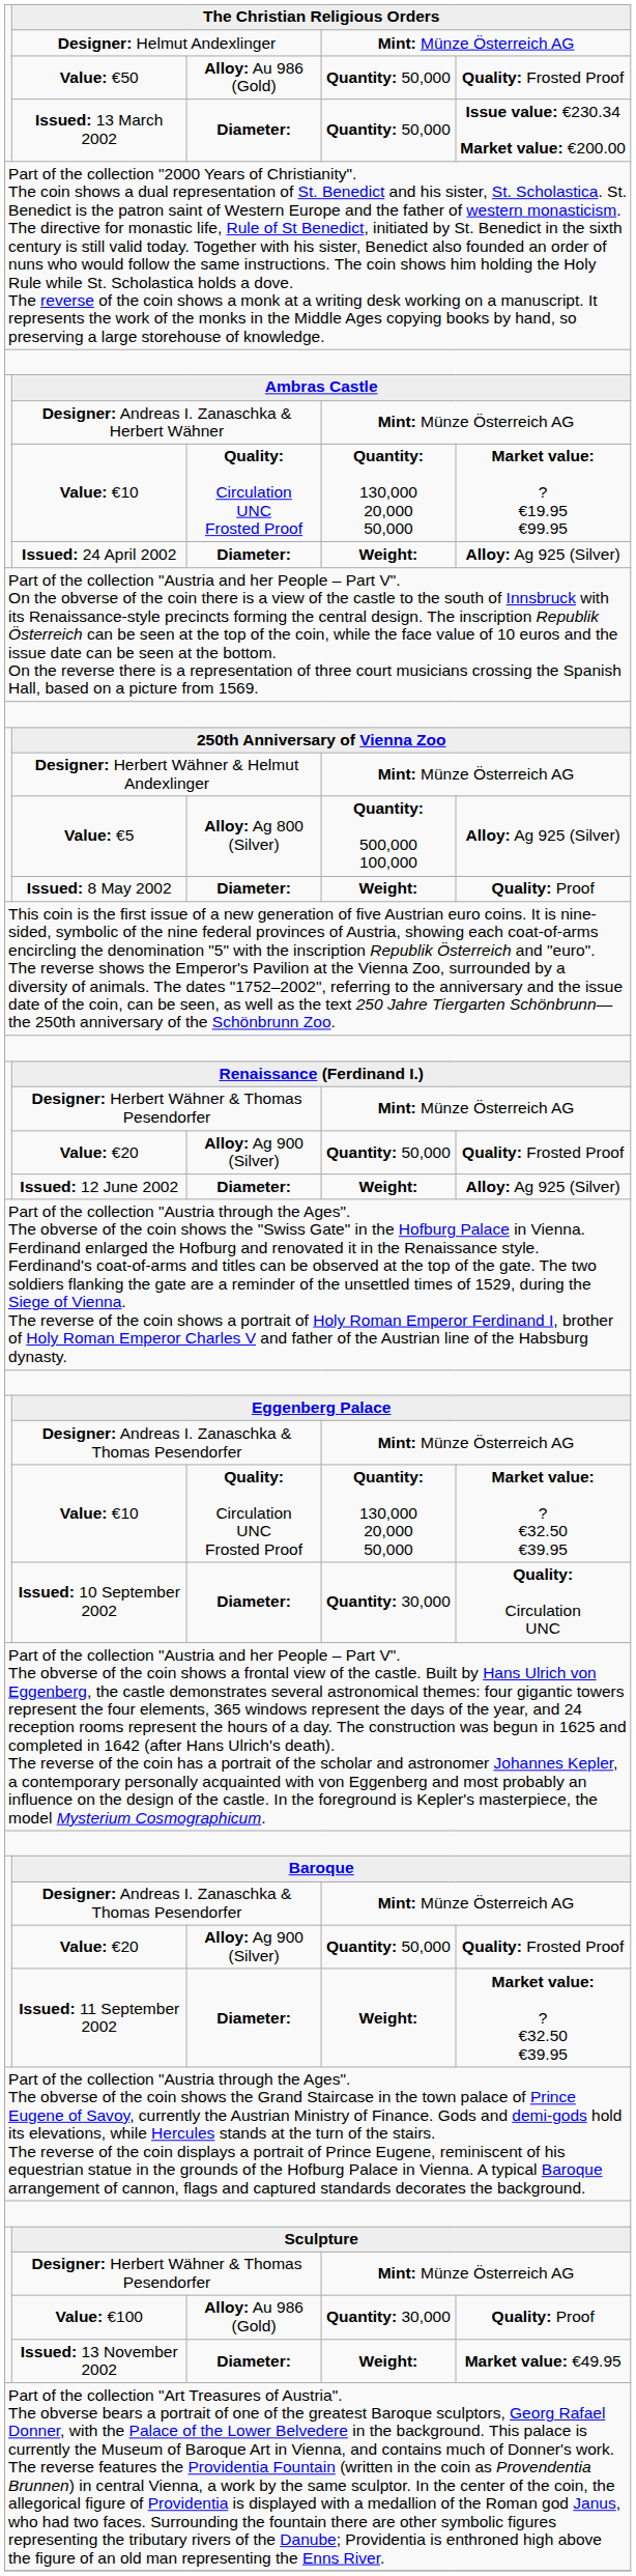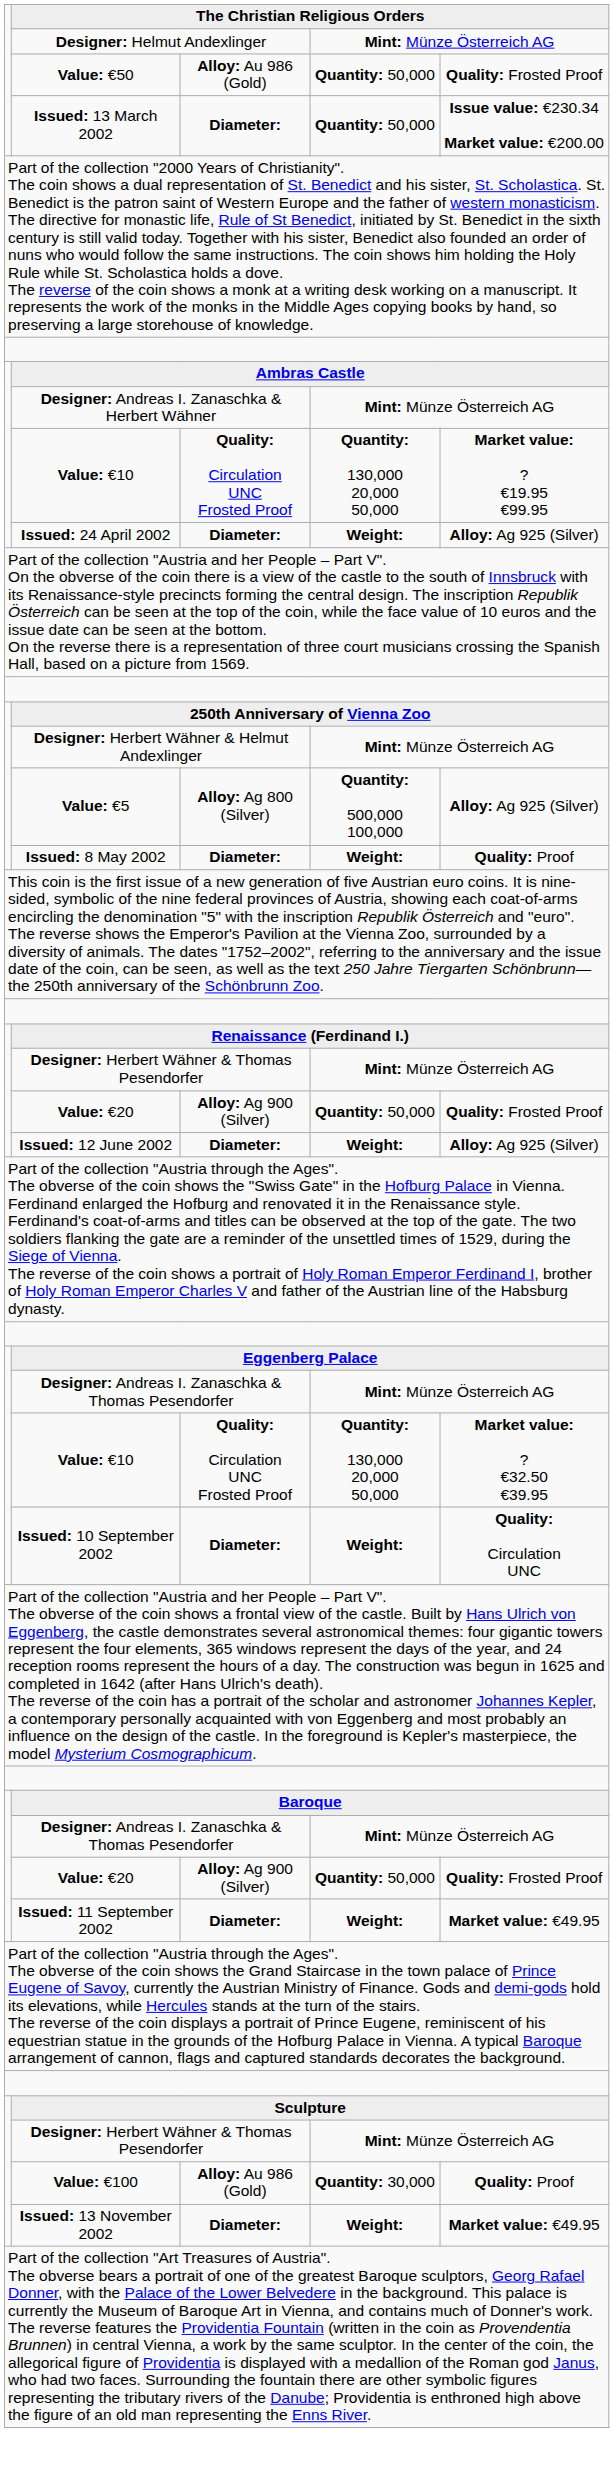Issued: 10 September 2002 | column 4: Quantity: 30,000 -> Weight:
Issued: 11 September 2002 | column 5: Market value: ? €32.50 €39.95 -> Market value: €49.95
